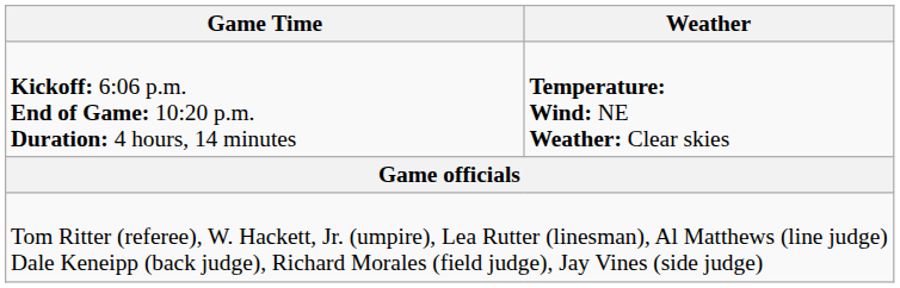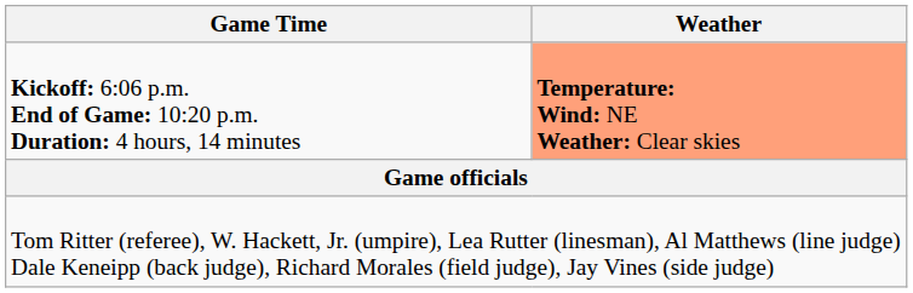row 2 | Weather: no background -> lightsalmon background
